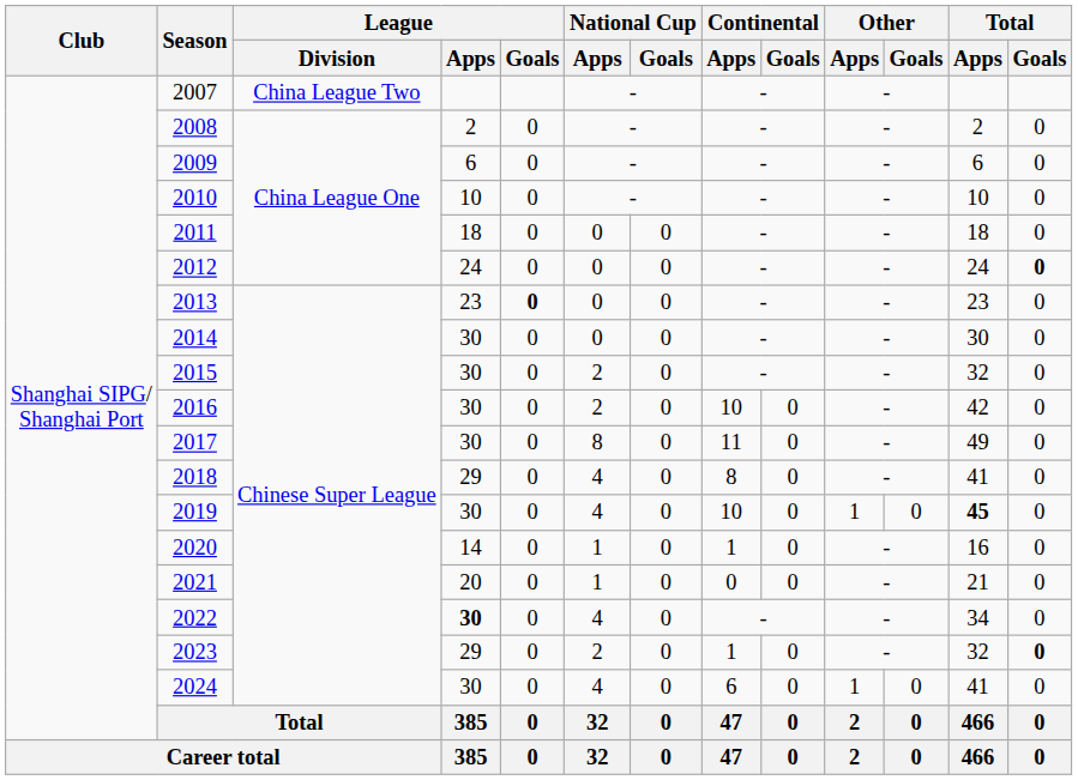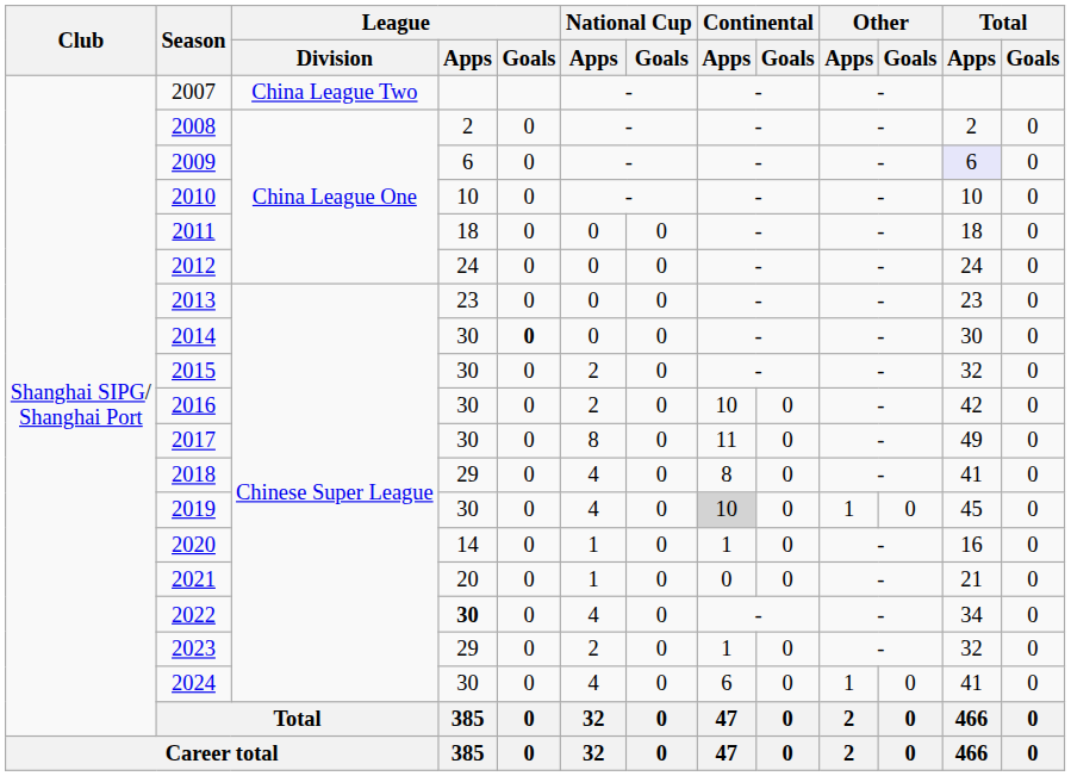2009 | Total / Apps: no background -> lavender background
2012 | Total / Goals: bold -> normal
2013 | League / Goals: bold -> normal
2014 | League / Goals: normal -> bold
2019 | Continental / Apps: no background -> lightgrey background
2019 | Total / Apps: bold -> normal
2023 | Total / Goals: bold -> normal
